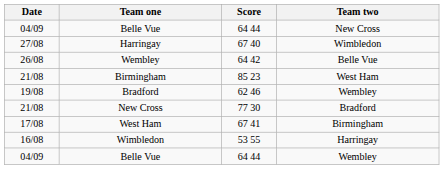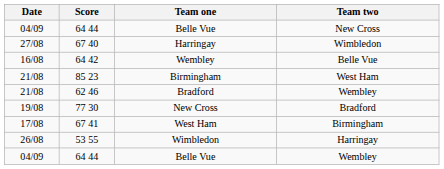columns swapped: Team one <-> Score
row 4 | Date: 26/08 -> 16/08
row 6 | Date: 19/08 -> 21/08
row 7 | Date: 21/08 -> 19/08
row 9 | Date: 16/08 -> 26/08
